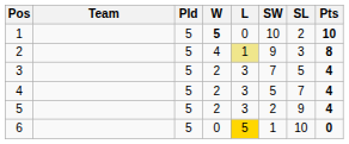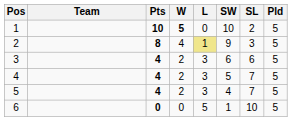columns swapped: Pld <-> Pts
row 4 | SW: 7 -> 6
row 4 | SL: 5 -> 6
row 6 | SW: 2 -> 4
row 6 | SL: 9 -> 7
row 7 | L: gold background -> no background
